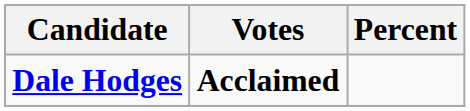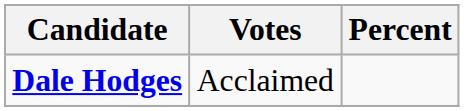Dale Hodges | Votes: bold -> normal
